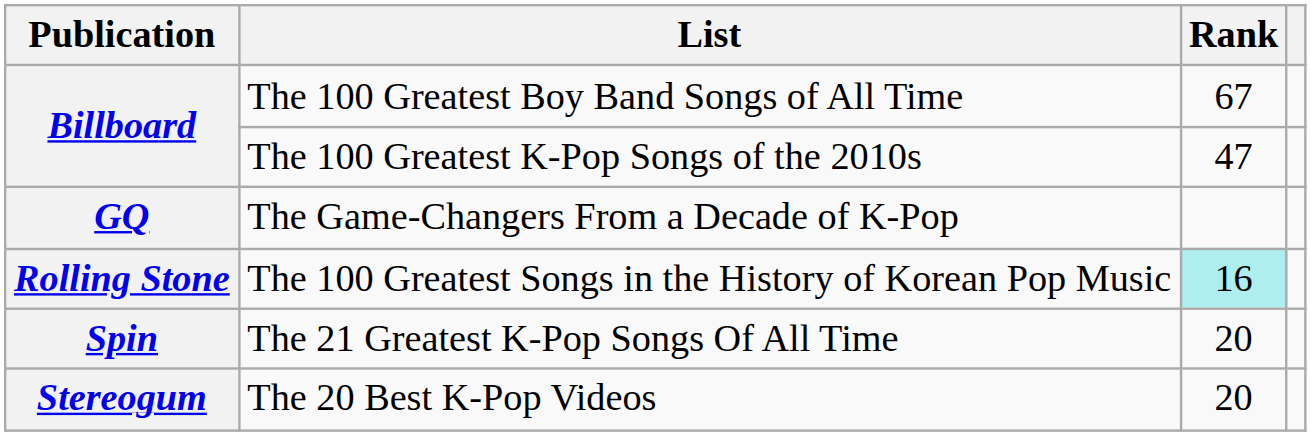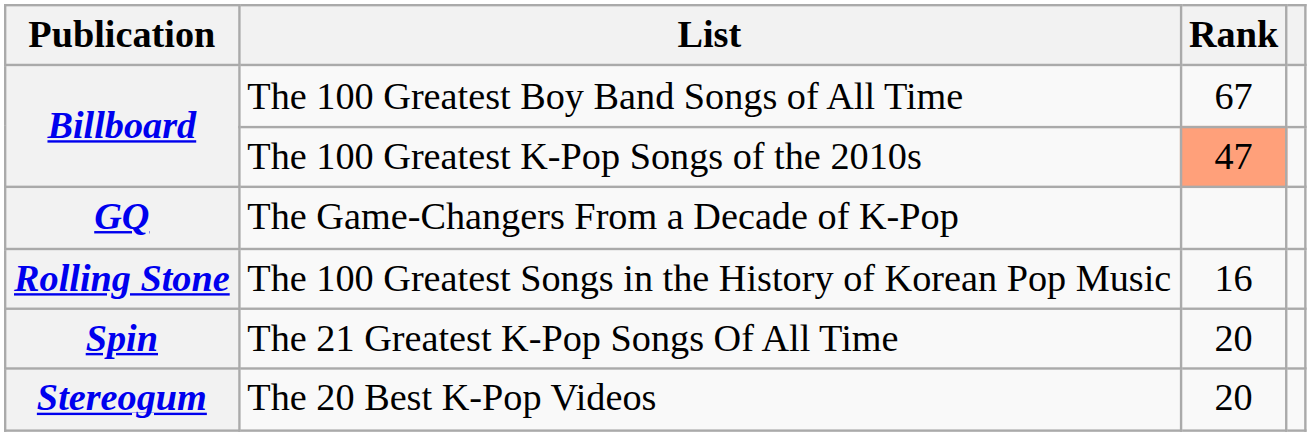The 100 Greatest K-Pop Songs of the 2010s | Rank: no background -> lightsalmon background
The 100 Greatest Songs in the History of Korean Pop Music | Rank: paleturquoise background -> no background
